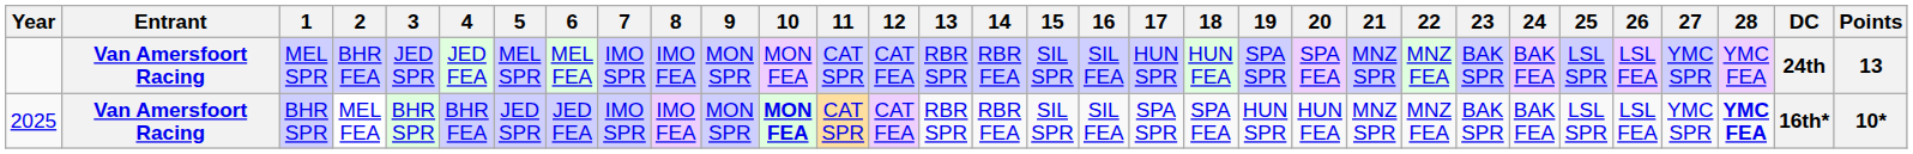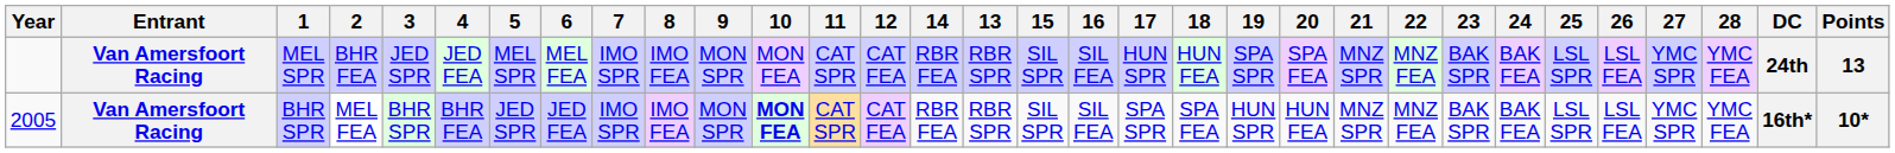columns swapped: 13 <-> 14
row 3 | Year: 2025 -> 2005
row 3 | 28: bold -> normal
